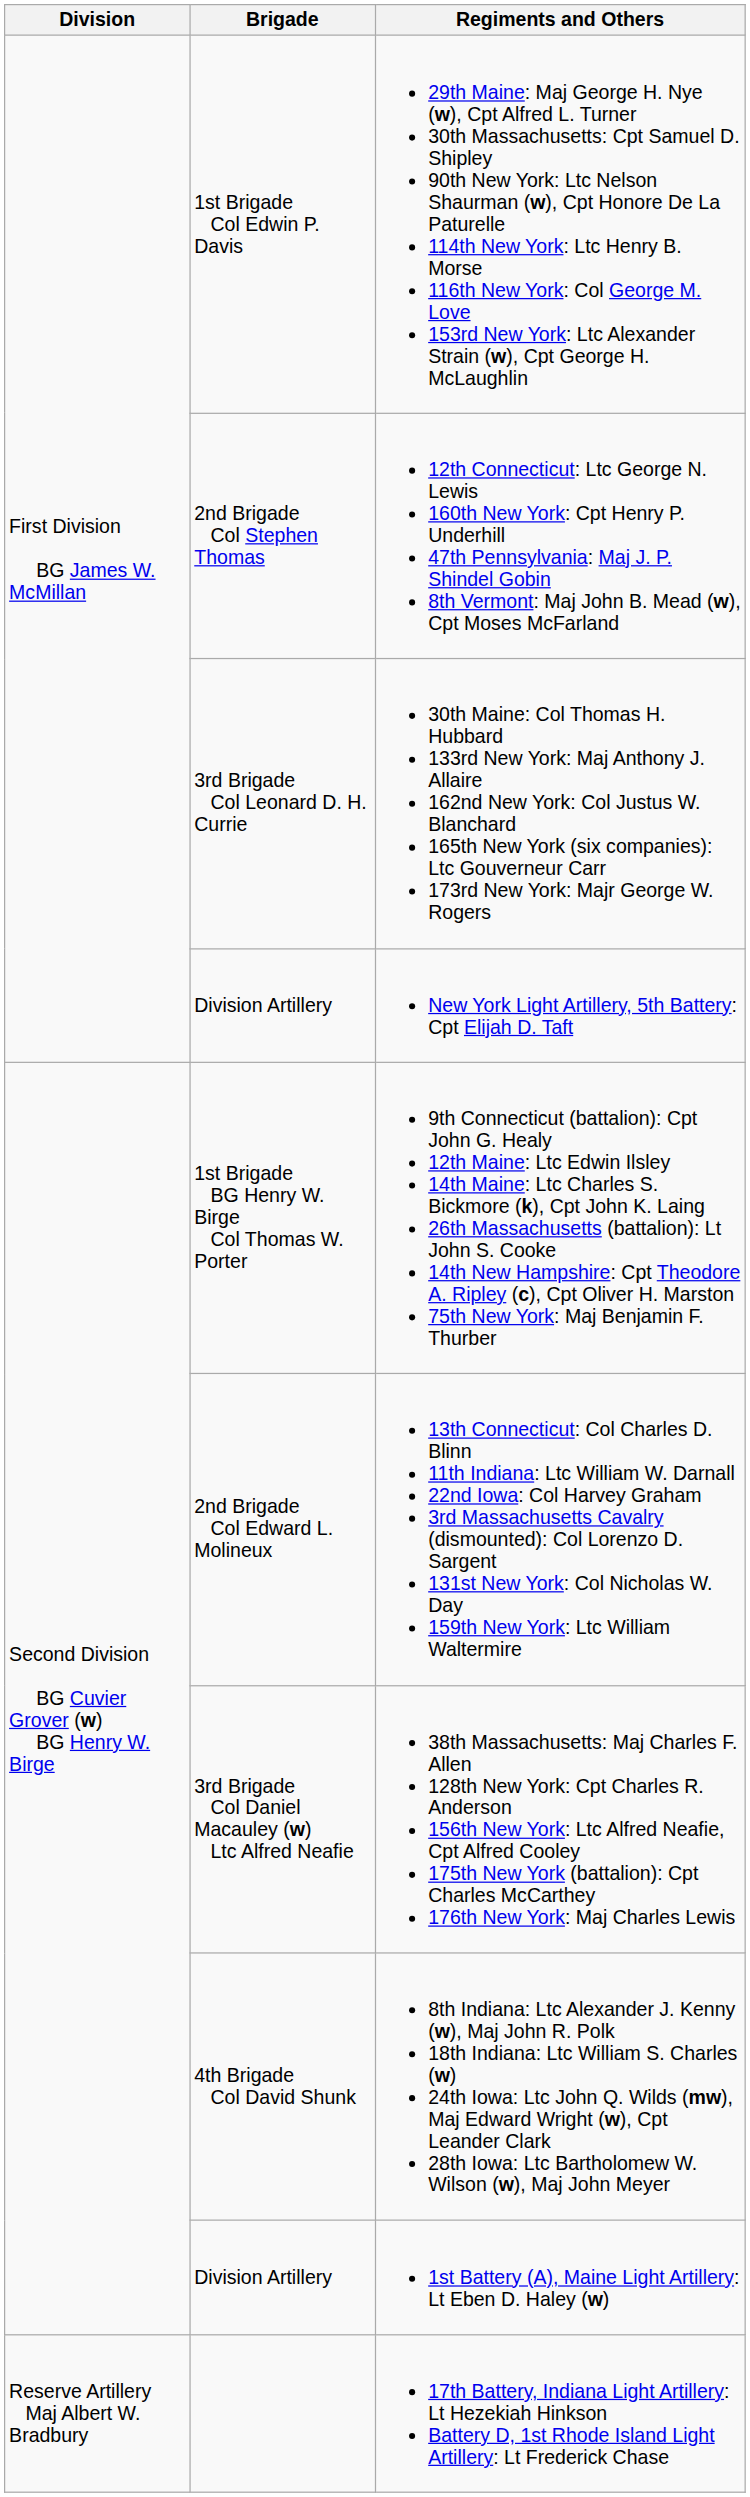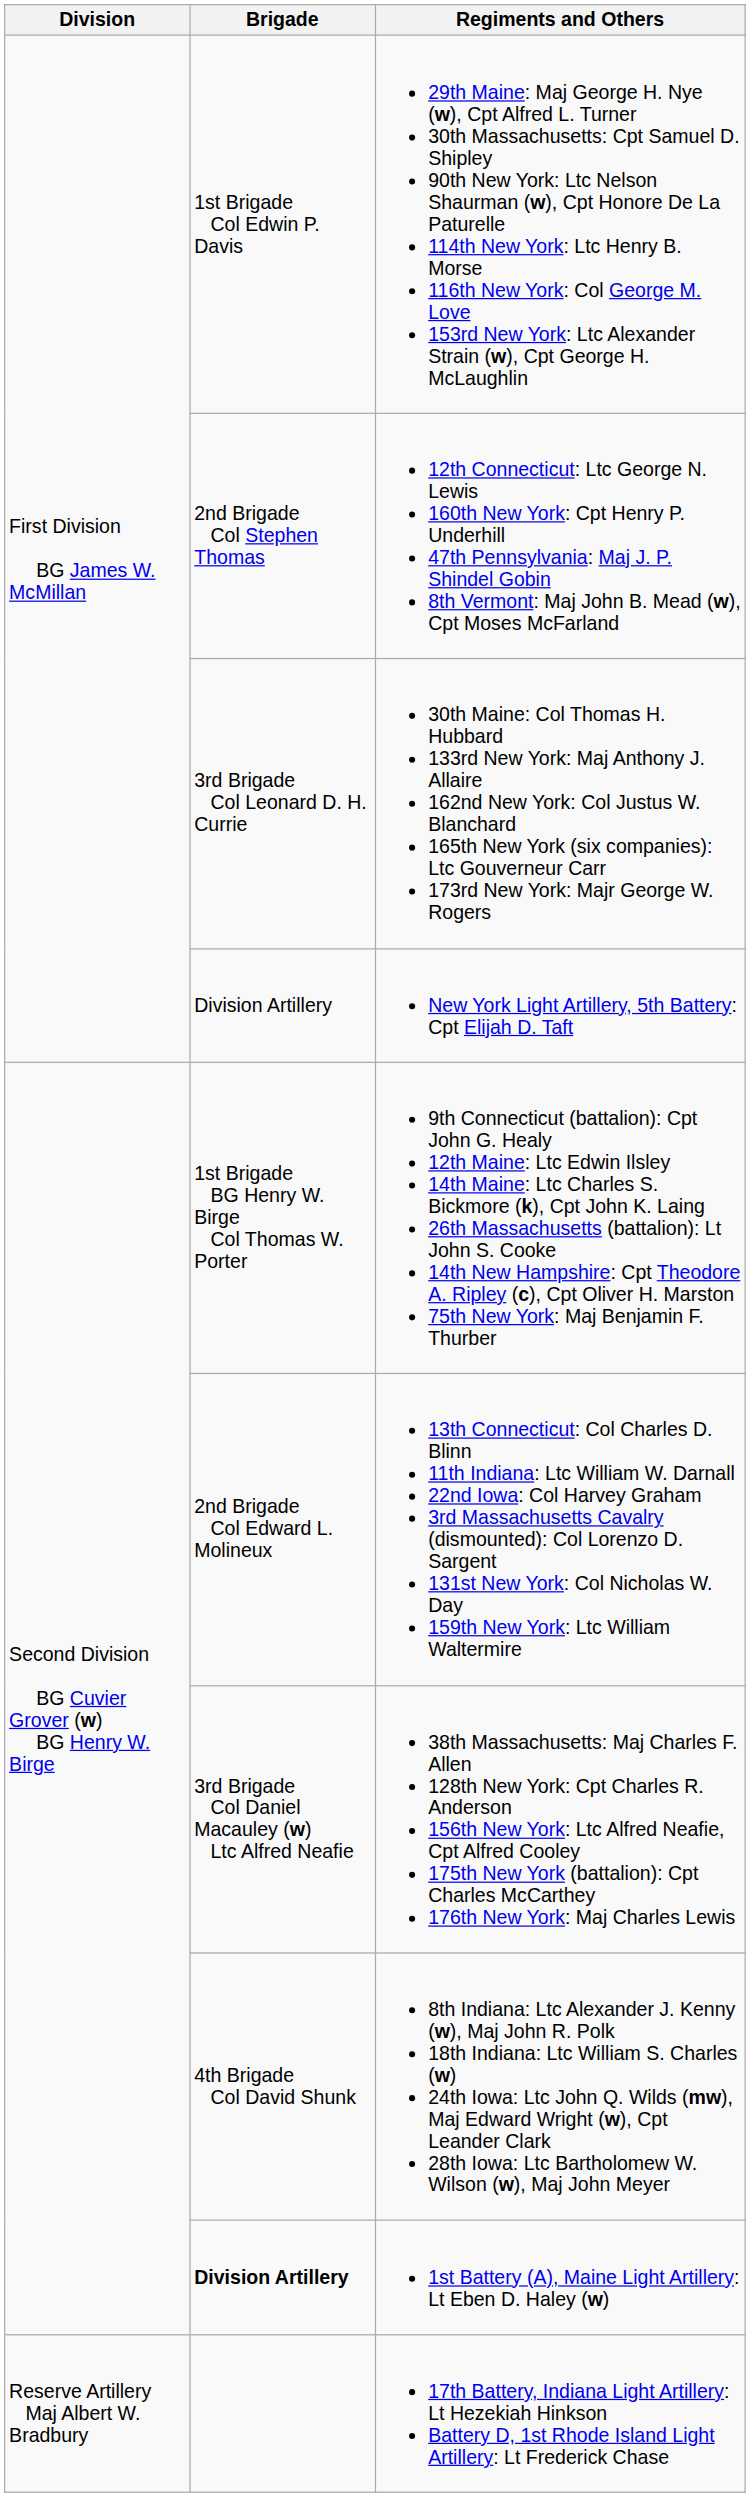1st Battery (A), Maine Light Artillery: Lt Eben D. Haley (w) | Brigade: normal -> bold
